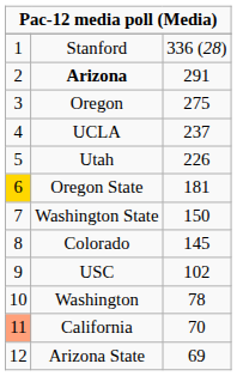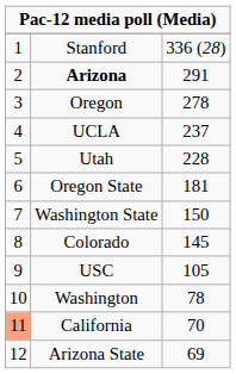Oregon | column 3: 275 -> 278
Utah | column 3: 226 -> 228
Oregon State | column 1: gold background -> no background
USC | column 3: 102 -> 105
